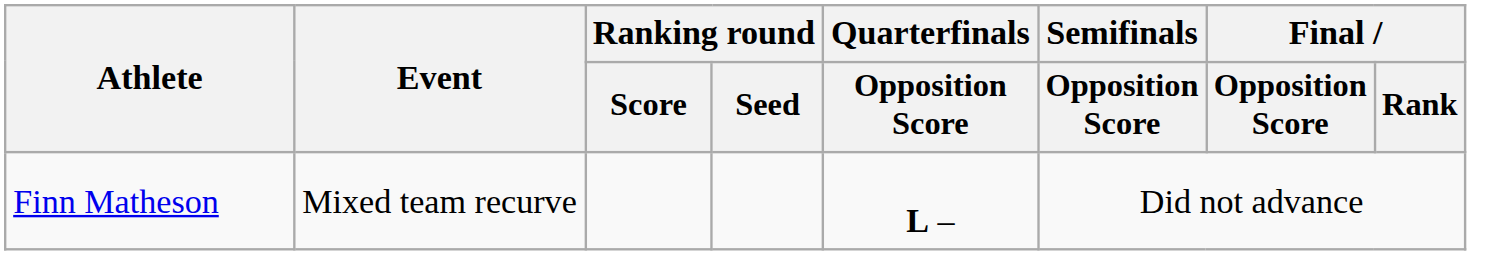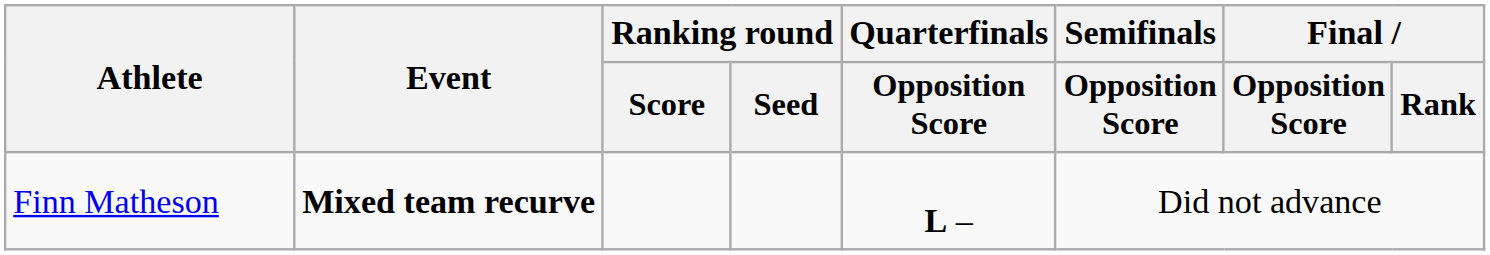Finn Matheson | Event: normal -> bold
